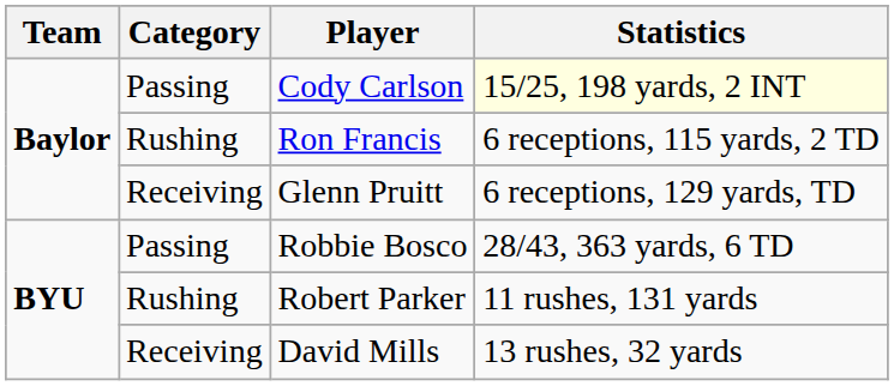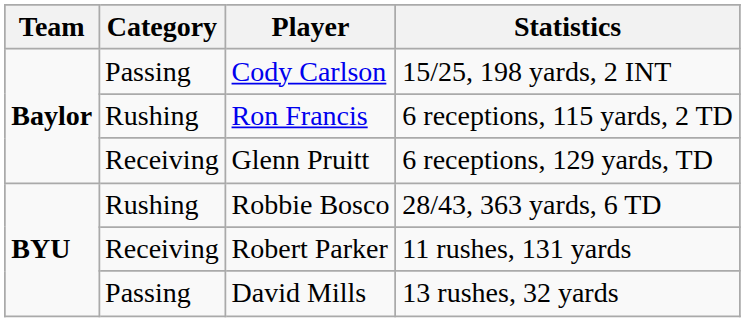Cody Carlson | Statistics: lightyellow background -> no background
Robbie Bosco | Category: Passing -> Rushing
Robert Parker | Category: Rushing -> Receiving
David Mills | Category: Receiving -> Passing
